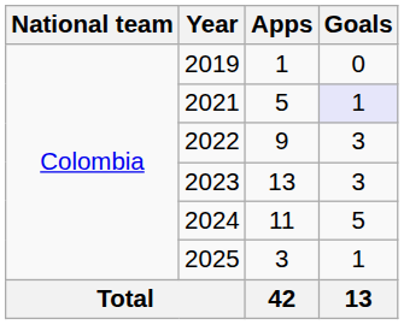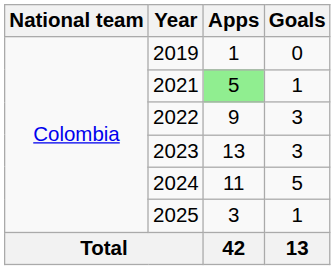2021 | Apps: no background -> lightgreen background
2021 | Goals: lavender background -> no background
